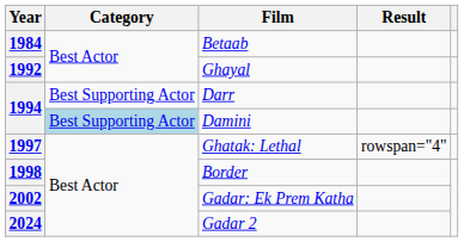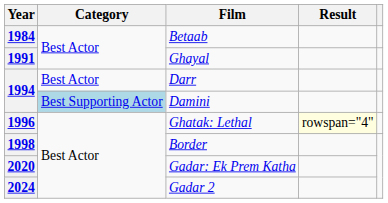Ghayal | Year: 1992 -> 1991
Darr | Category: Best Supporting Actor -> Best Actor
Ghatak: Lethal | Year: 1997 -> 1996
Ghatak: Lethal | Result: no background -> lightyellow background
Gadar: Ek Prem Katha | Year: 2002 -> 2020
